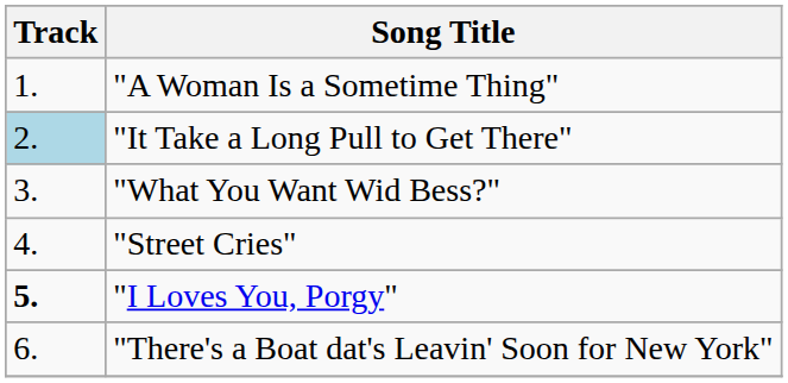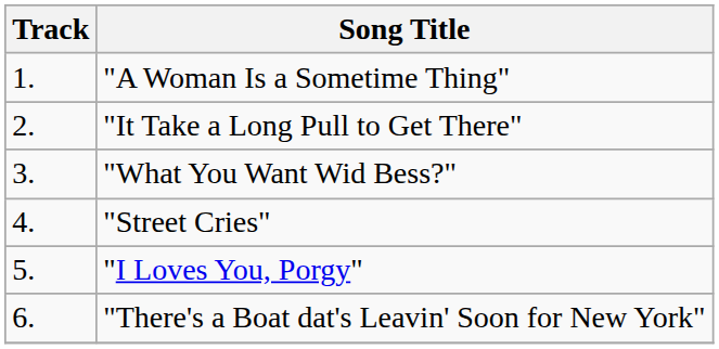"It Take a Long Pull to Get There" | Track: lightblue background -> no background
"I Loves You, Porgy" | Track: bold -> normal
